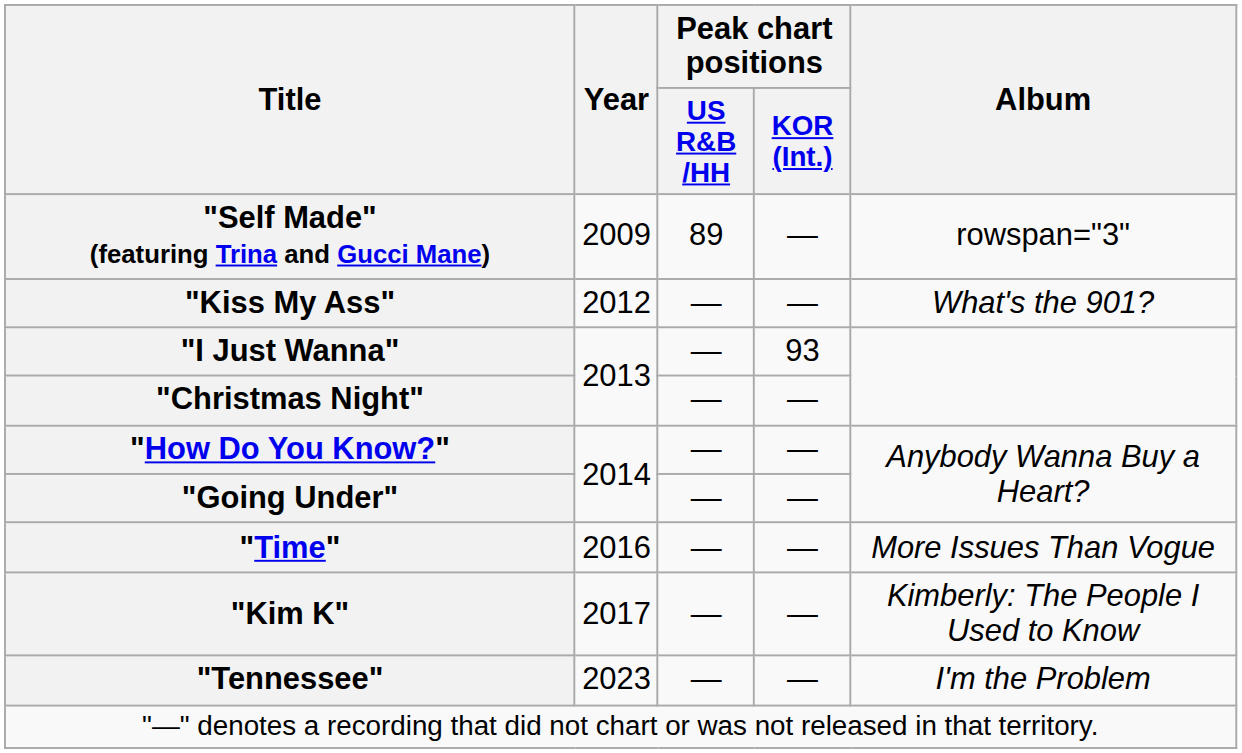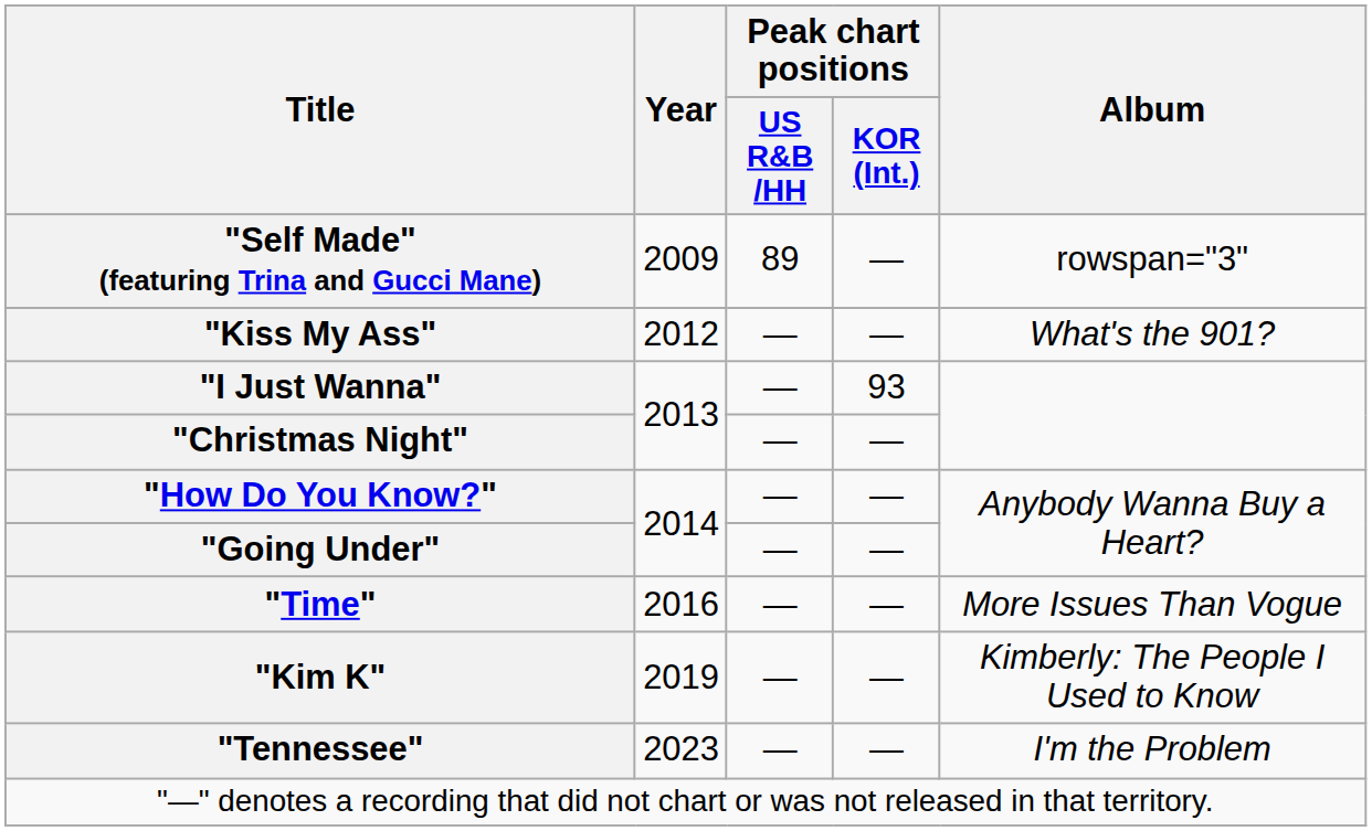"Kim K" | Year: 2017 -> 2019
